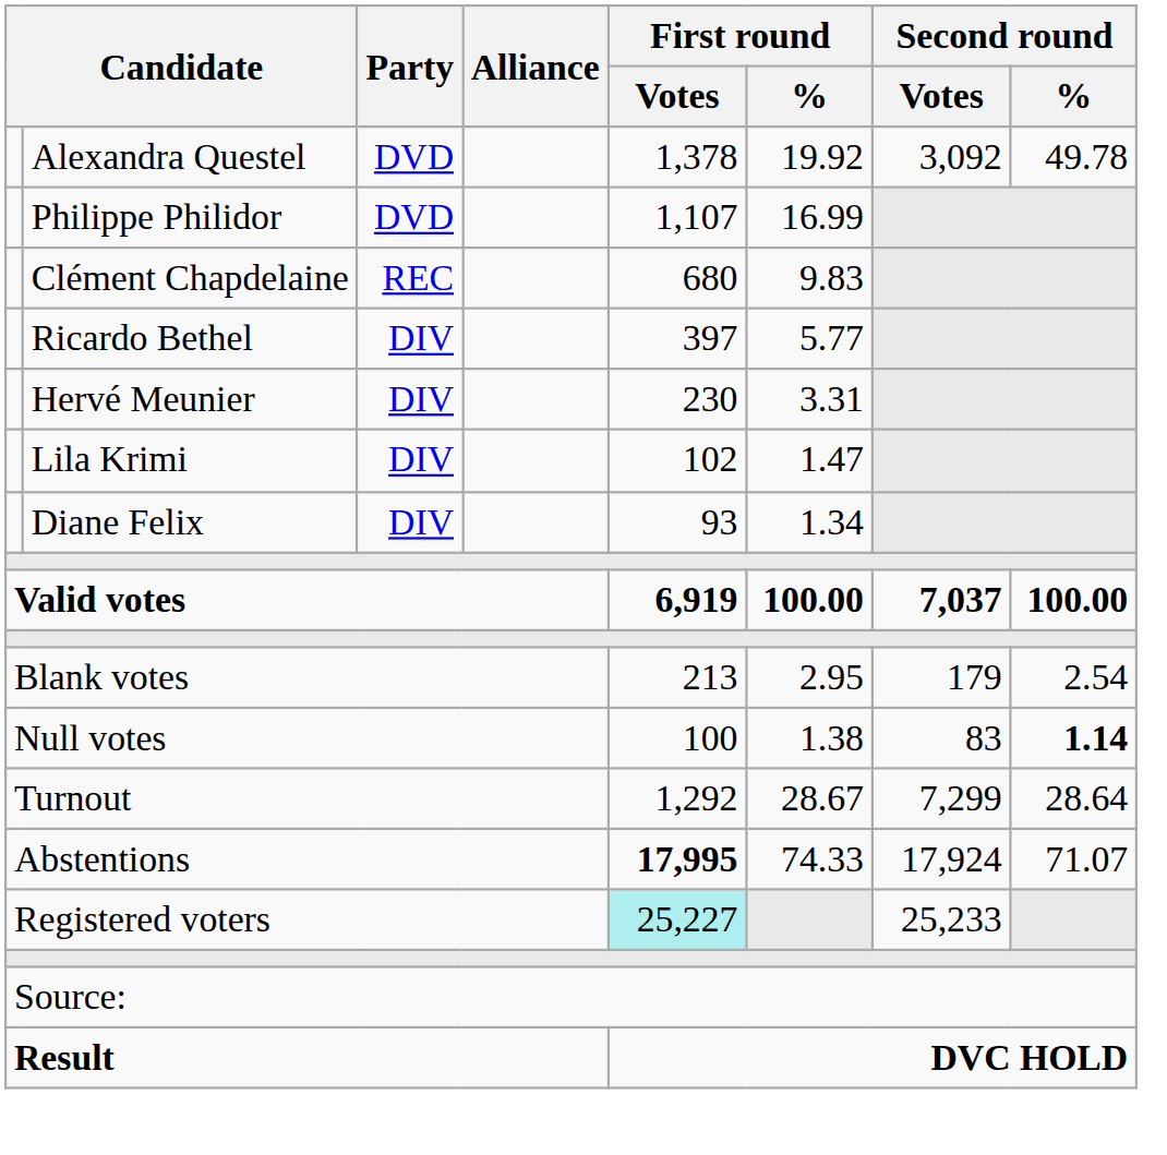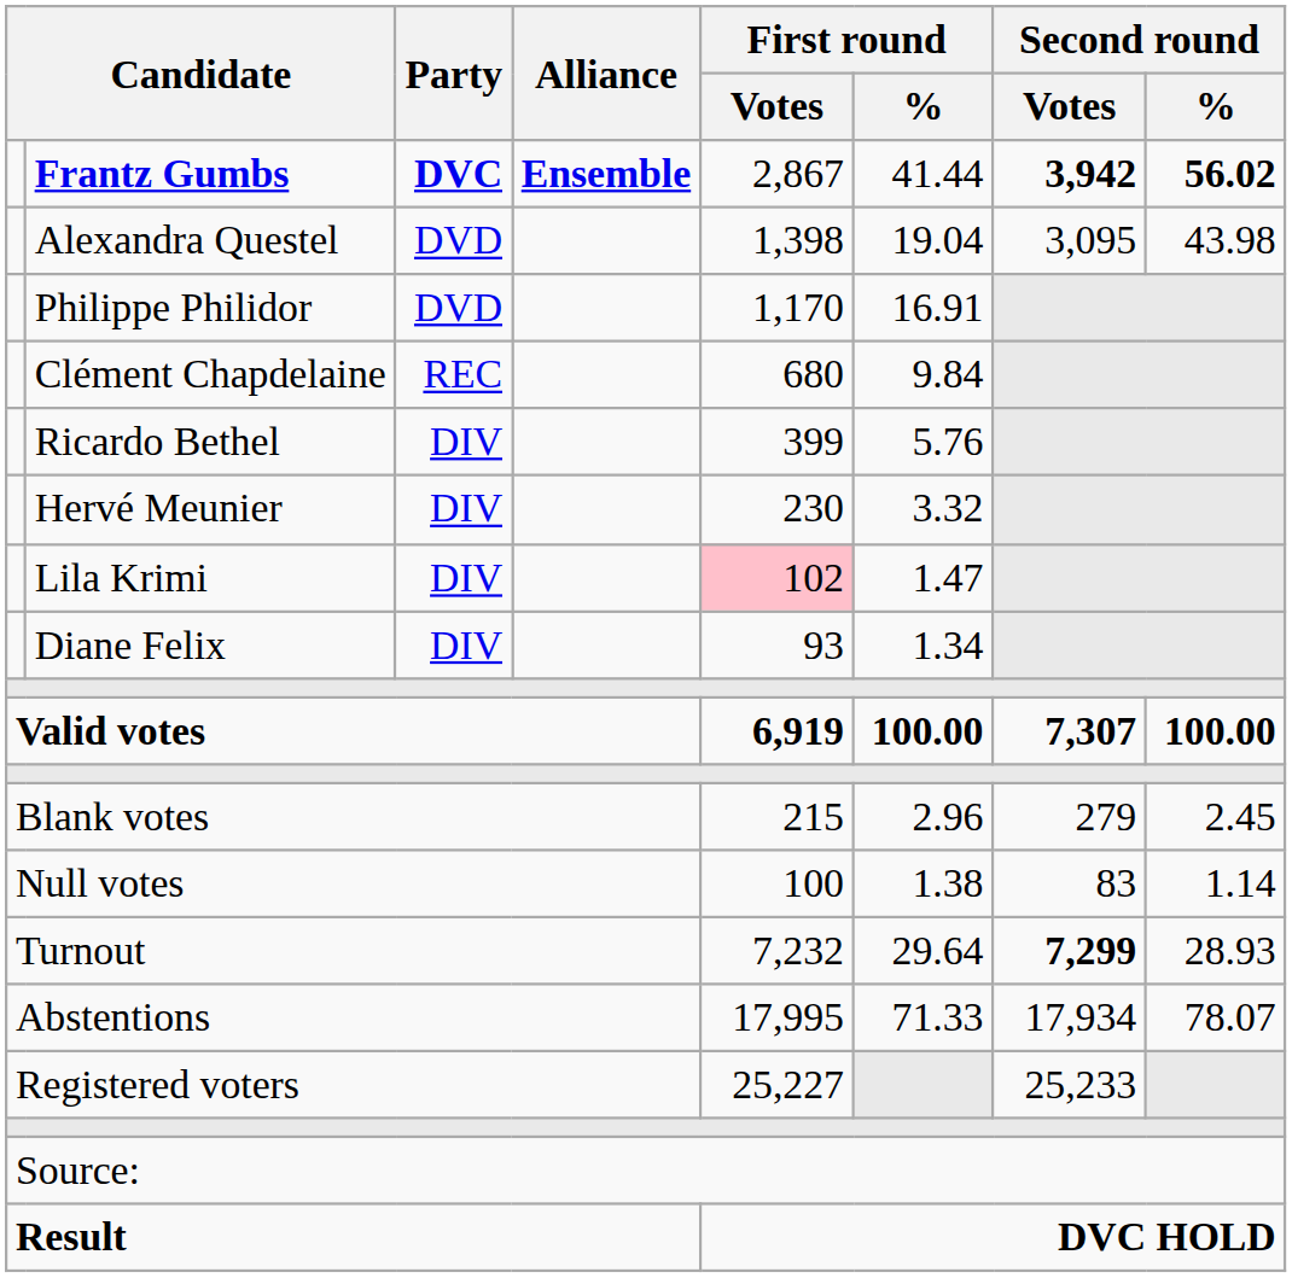+ row: Frantz Gumbs | DVC | Ensemble | 2,867 | 41.44 | 3,942 | 56.02
Alexandra Questel | First round / Votes: 1,378 -> 1,398
Alexandra Questel | First round / %: 19.92 -> 19.04
Alexandra Questel | Second round / Votes: 3,092 -> 3,095
Alexandra Questel | Second round / %: 49.78 -> 43.98
Philippe Philidor | First round / Votes: 1,107 -> 1,170
Philippe Philidor | First round / %: 16.99 -> 16.91
Clément Chapdelaine | First round / %: 9.83 -> 9.84
Ricardo Bethel | First round / Votes: 397 -> 399
Ricardo Bethel | First round / %: 5.77 -> 5.76
Hervé Meunier | First round / %: 3.31 -> 3.32
Lila Krimi | First round / Votes: no background -> pink background
Valid votes | Second round / Votes: 7,037 -> 7,307
Blank votes | First round / Votes: 213 -> 215
Blank votes | First round / %: 2.95 -> 2.96
Blank votes | Second round / Votes: 179 -> 279
Blank votes | Second round / %: 2.54 -> 2.45
Null votes | Second round / %: bold -> normal
Turnout | First round / Votes: 1,292 -> 7,232
Turnout | First round / %: 28.67 -> 29.64
Turnout | Second round / Votes: normal -> bold
Turnout | Second round / %: 28.64 -> 28.93
Abstentions | First round / Votes: bold -> normal
Abstentions | First round / %: 74.33 -> 71.33
Abstentions | Second round / Votes: 17,924 -> 17,934
Abstentions | Second round / %: 71.07 -> 78.07
Registered voters | First round / Votes: paleturquoise background -> no background
